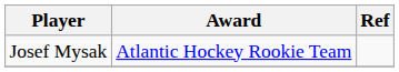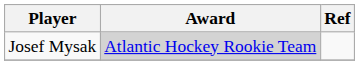Josef Mysak | Award: no background -> lightgrey background
